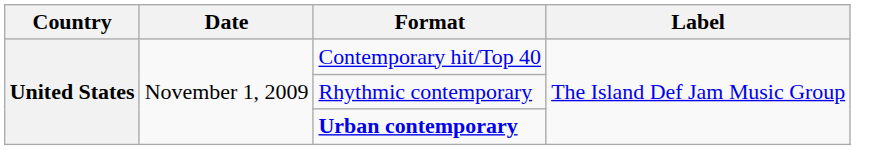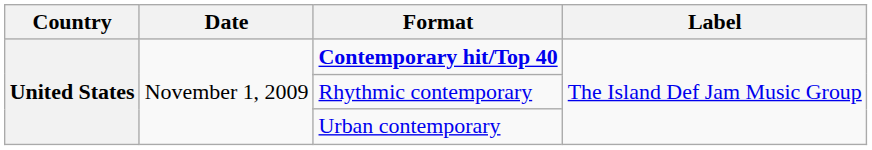Contemporary hit/Top 40 | Format: normal -> bold
Urban contemporary | Format: bold -> normal
